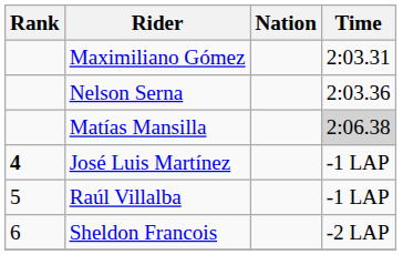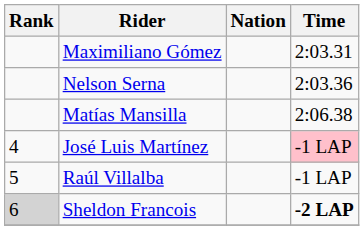Matías Mansilla | Time: lightgrey background -> no background
José Luis Martínez | Rank: bold -> normal
José Luis Martínez | Time: no background -> pink background
Sheldon Francois | Rank: no background -> lightgrey background
Sheldon Francois | Time: normal -> bold
